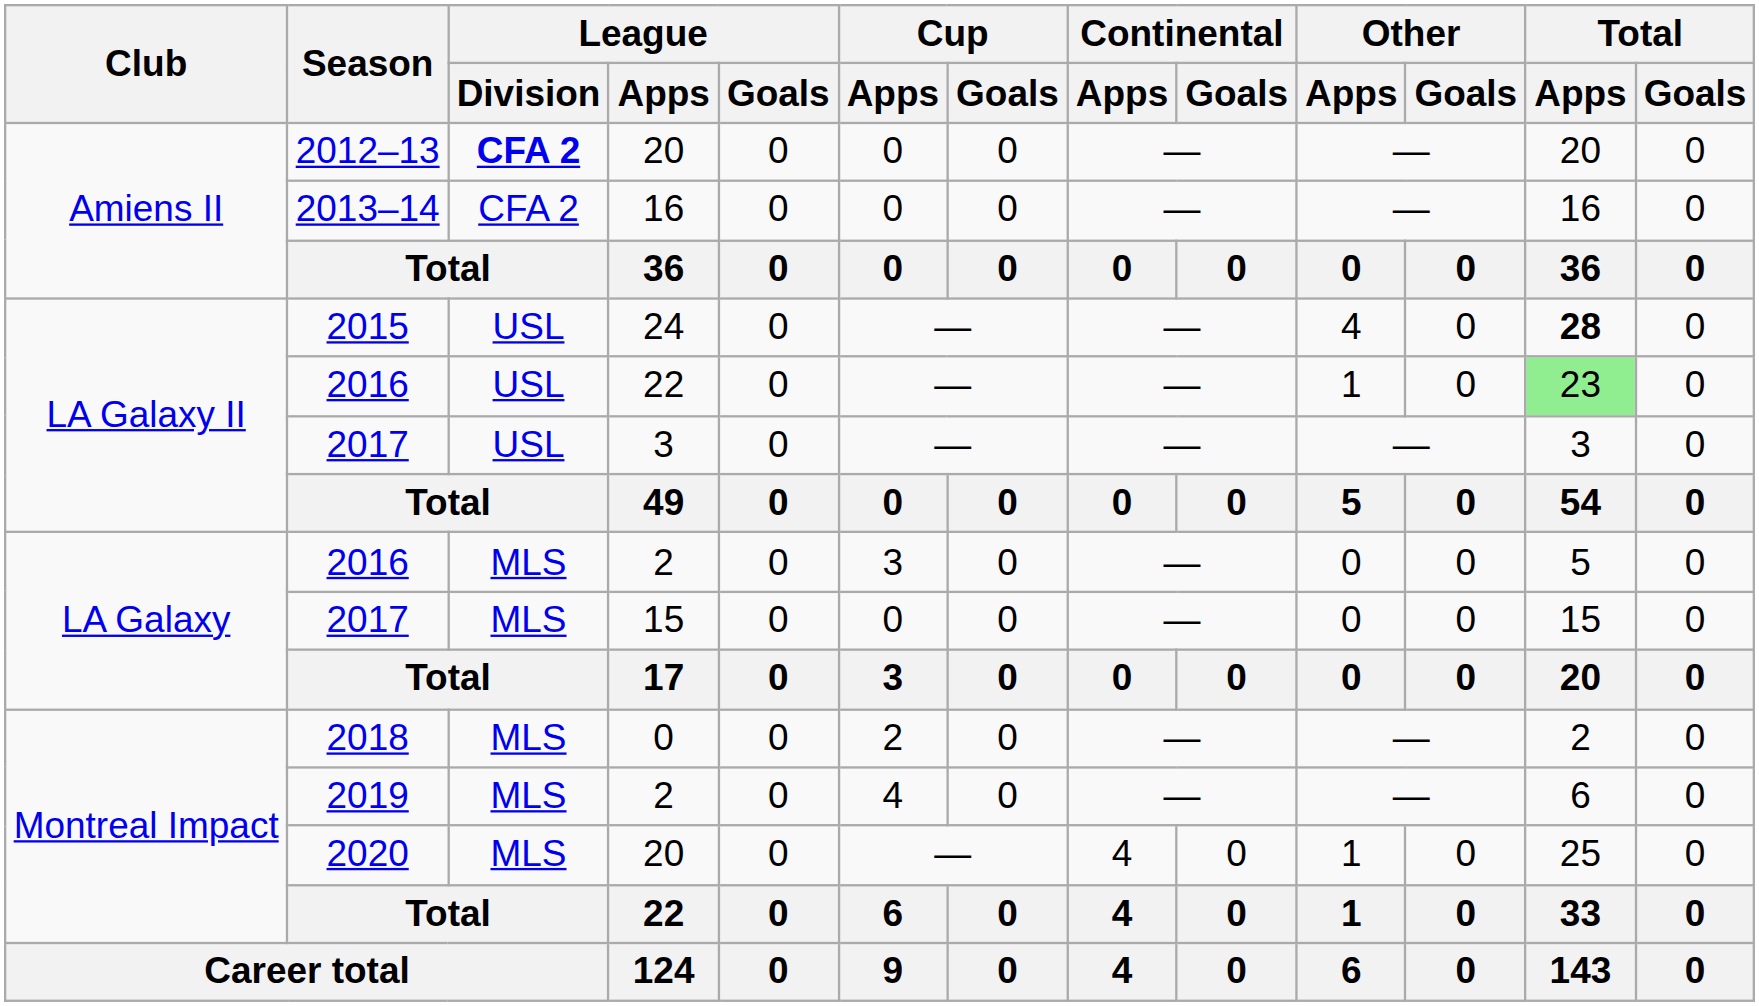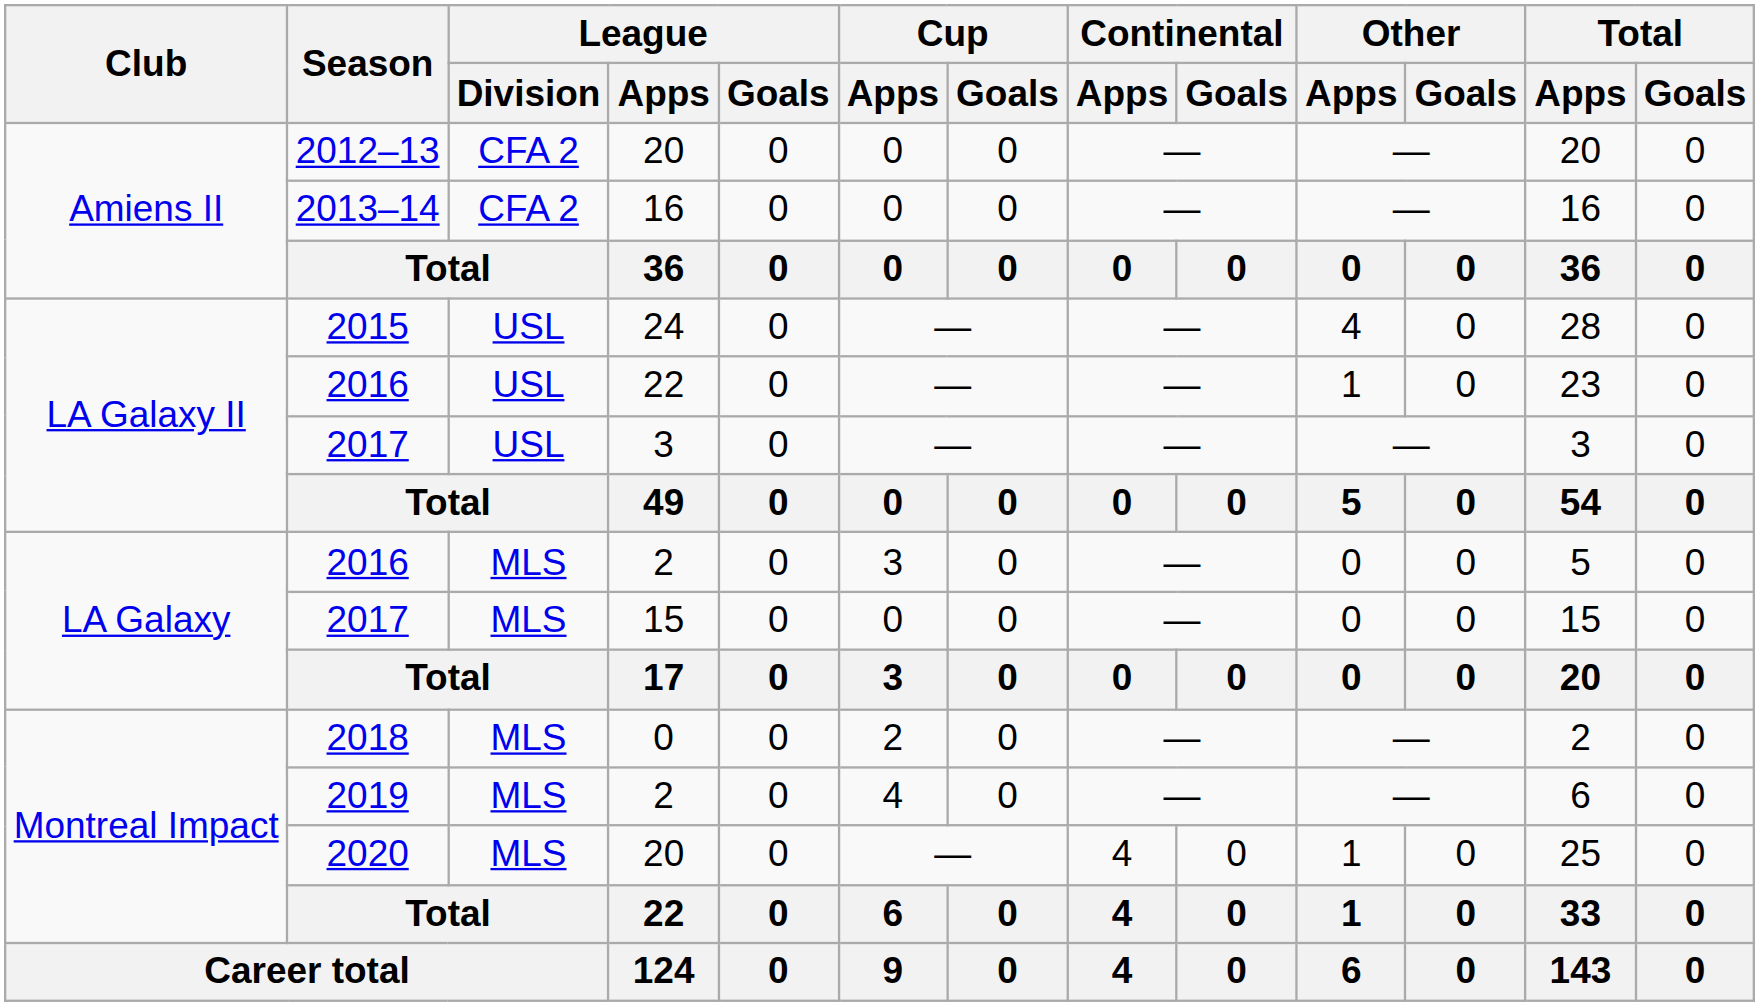2012–13 | League / Division: bold -> normal
2015 | Total / Apps: bold -> normal
2016 / 22 | Total / Apps: lightgreen background -> no background
